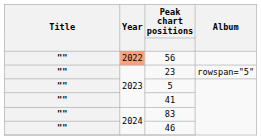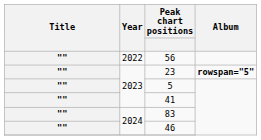56 | Year: lightsalmon background -> no background
23 | Album: normal -> bold
